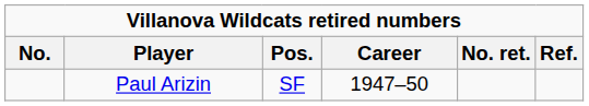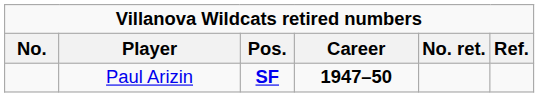Paul Arizin | Pos.: normal -> bold
Paul Arizin | Career: normal -> bold
